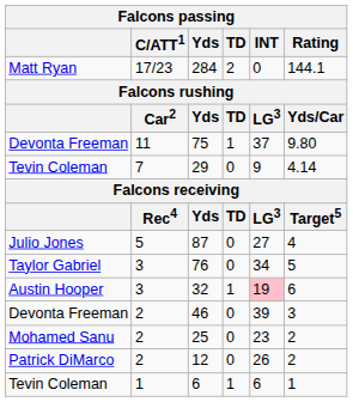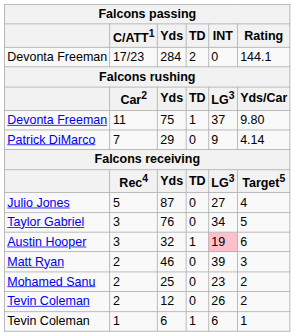284 | column 1: Matt Ryan -> Devonta Freeman
29 | column 1: Tevin Coleman -> Patrick DiMarco
46 | column 1: Devonta Freeman -> Matt Ryan
12 | column 1: Patrick DiMarco -> Tevin Coleman
